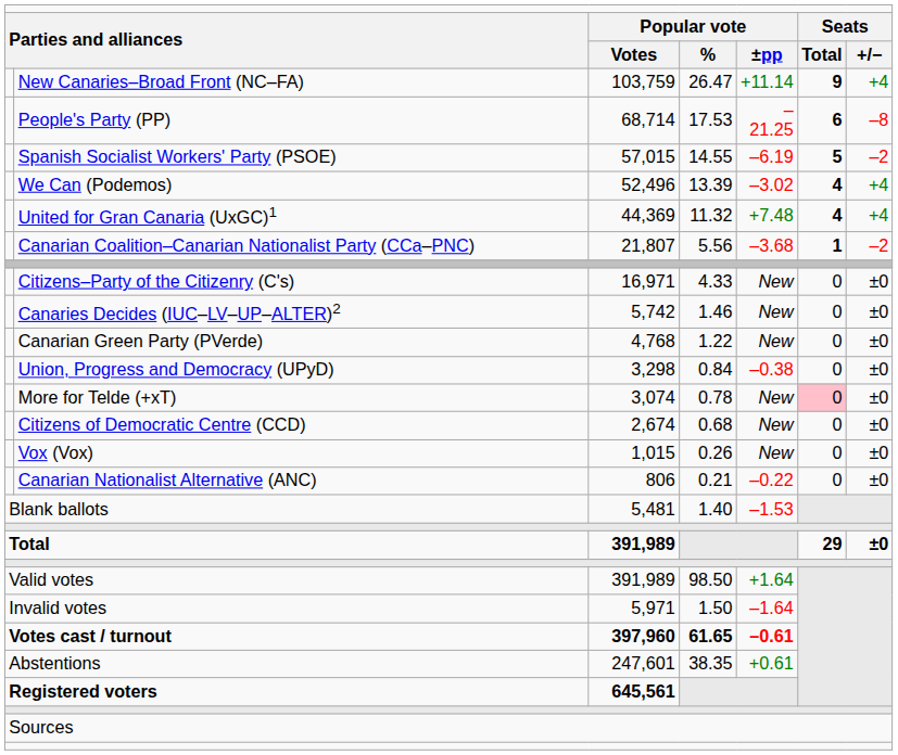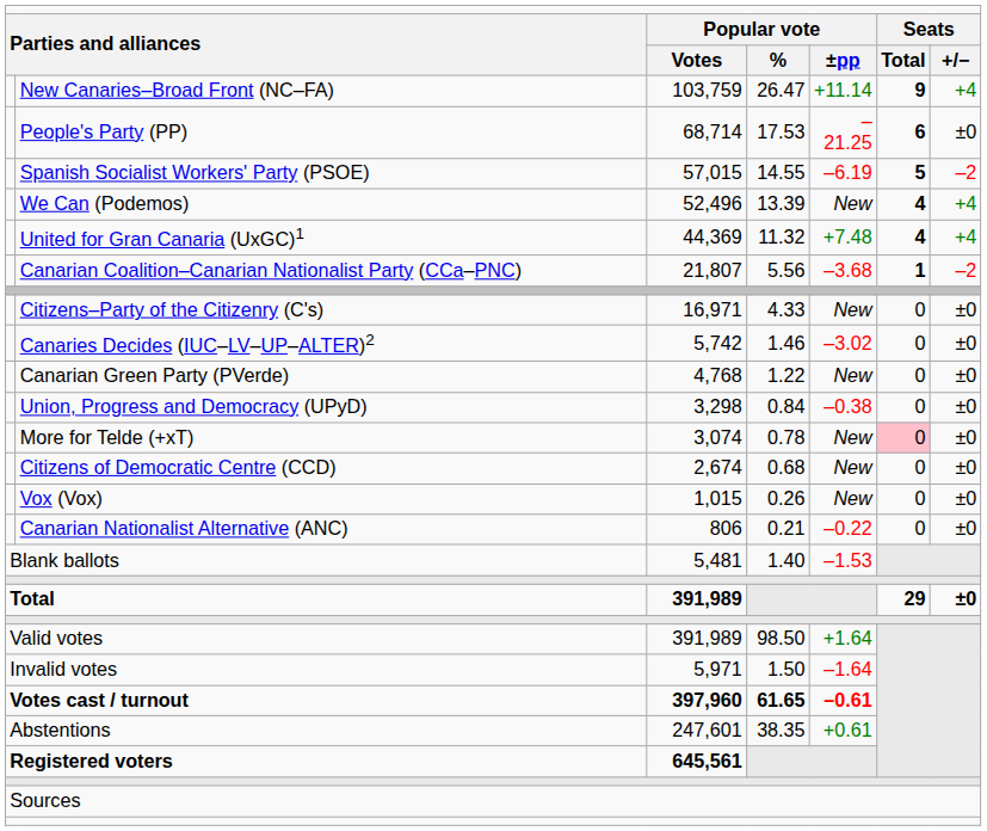People's Party (PP) | column 7: –8 -> ±0
We Can (Podemos) | column 5: –3.02 -> New
Canaries Decides (IUC–LV–UP–ALTER)2 | column 5: New -> –3.02
